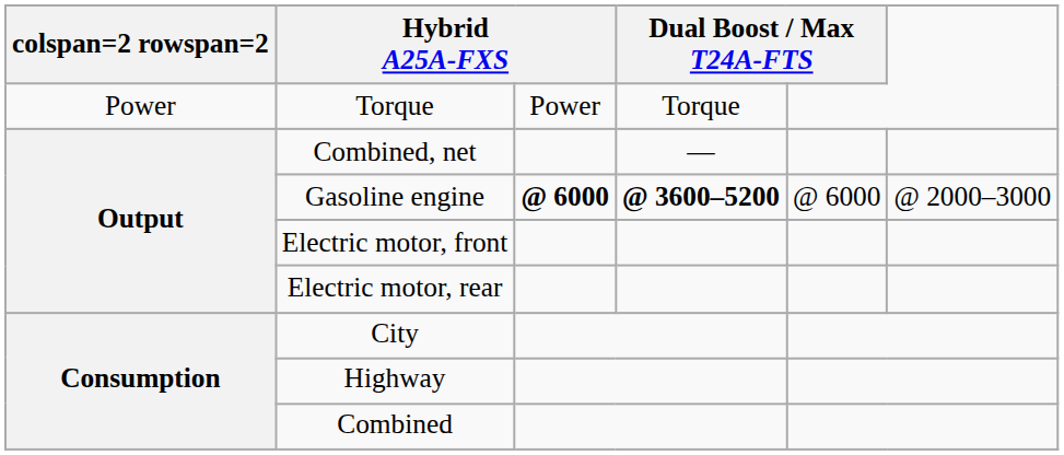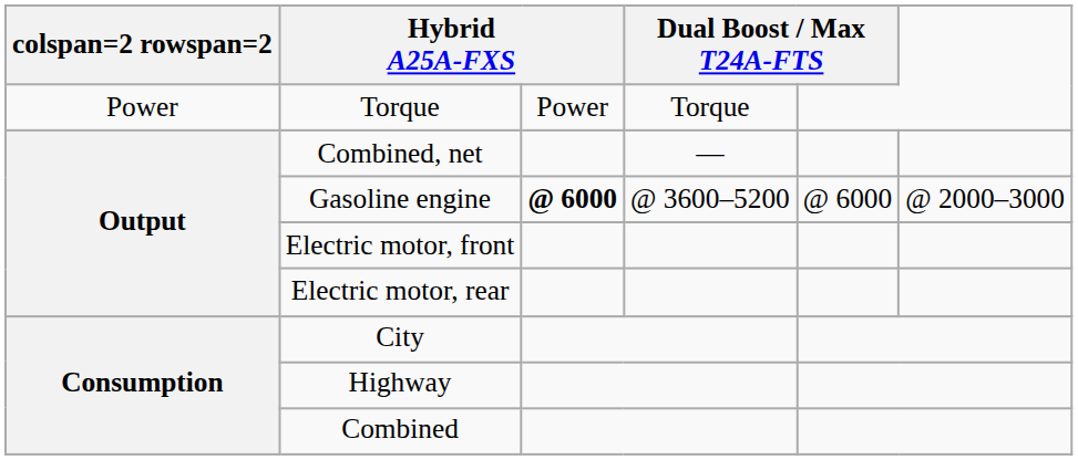Gasoline engine | column 4: bold -> normal
